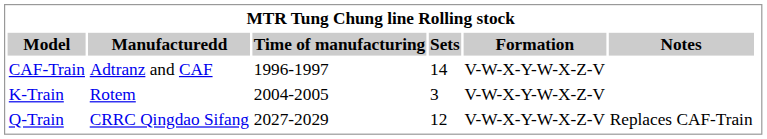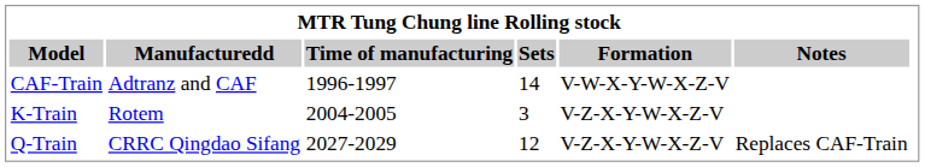K-Train | MTR Tung Chung line Rolling stock / Formation: V-W-X-Y-W-X-Z-V -> V-Z-X-Y-W-X-Z-V
Q-Train | MTR Tung Chung line Rolling stock / Formation: V-W-X-Y-W-X-Z-V -> V-Z-X-Y-W-X-Z-V
